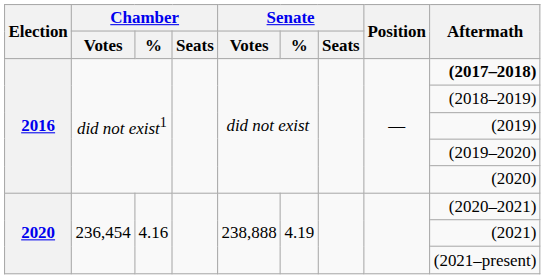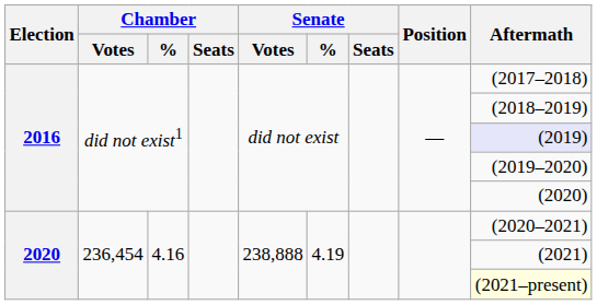row 3 | Aftermath: bold -> normal
row 5 | Aftermath: no background -> lavender background
row 10 | Aftermath: no background -> lightyellow background
